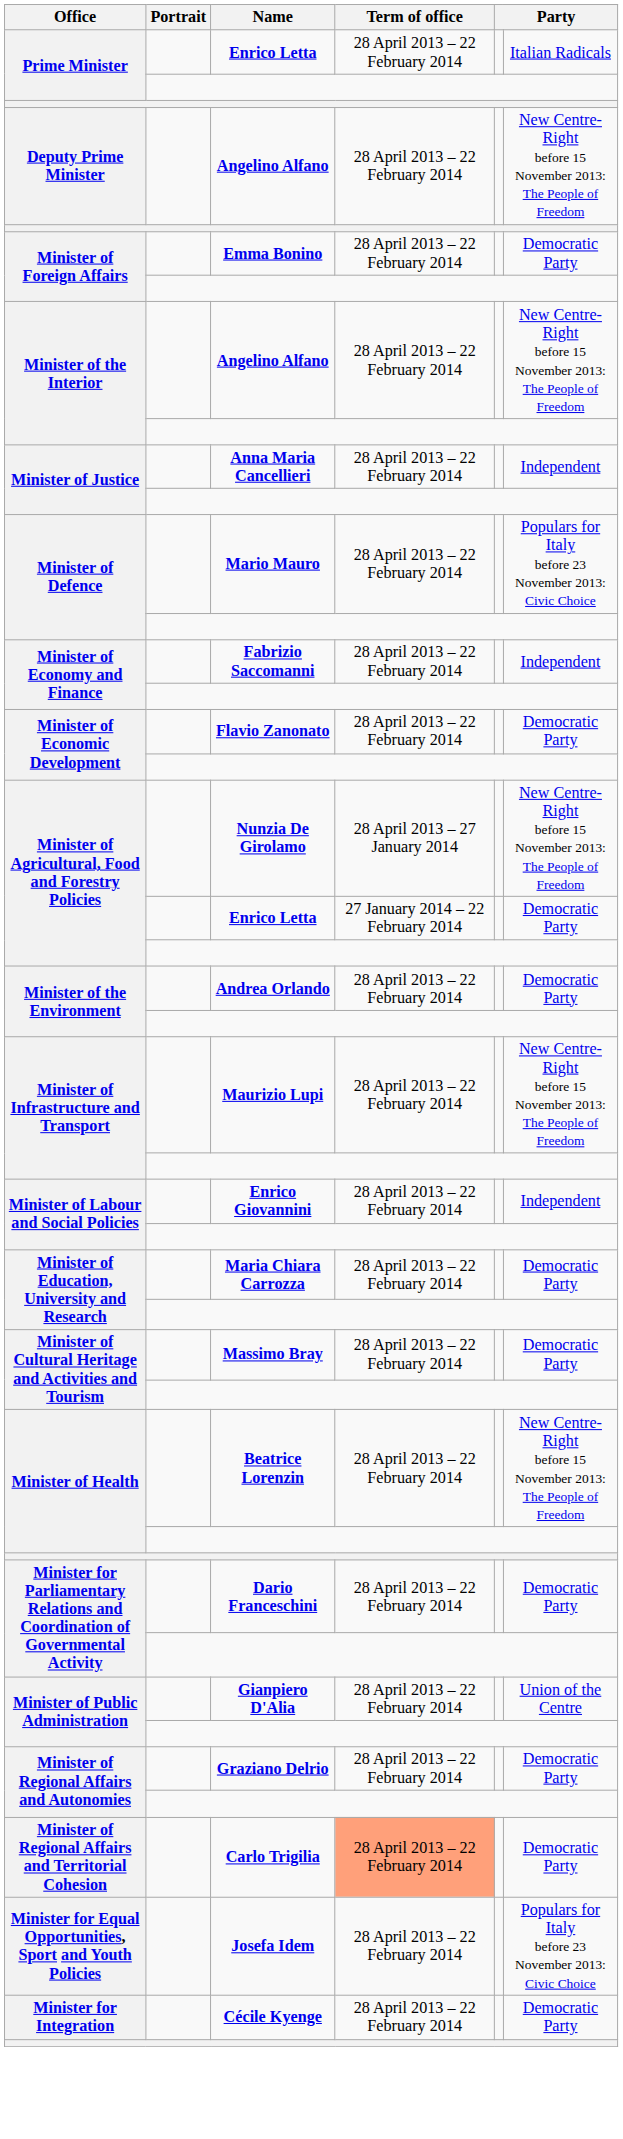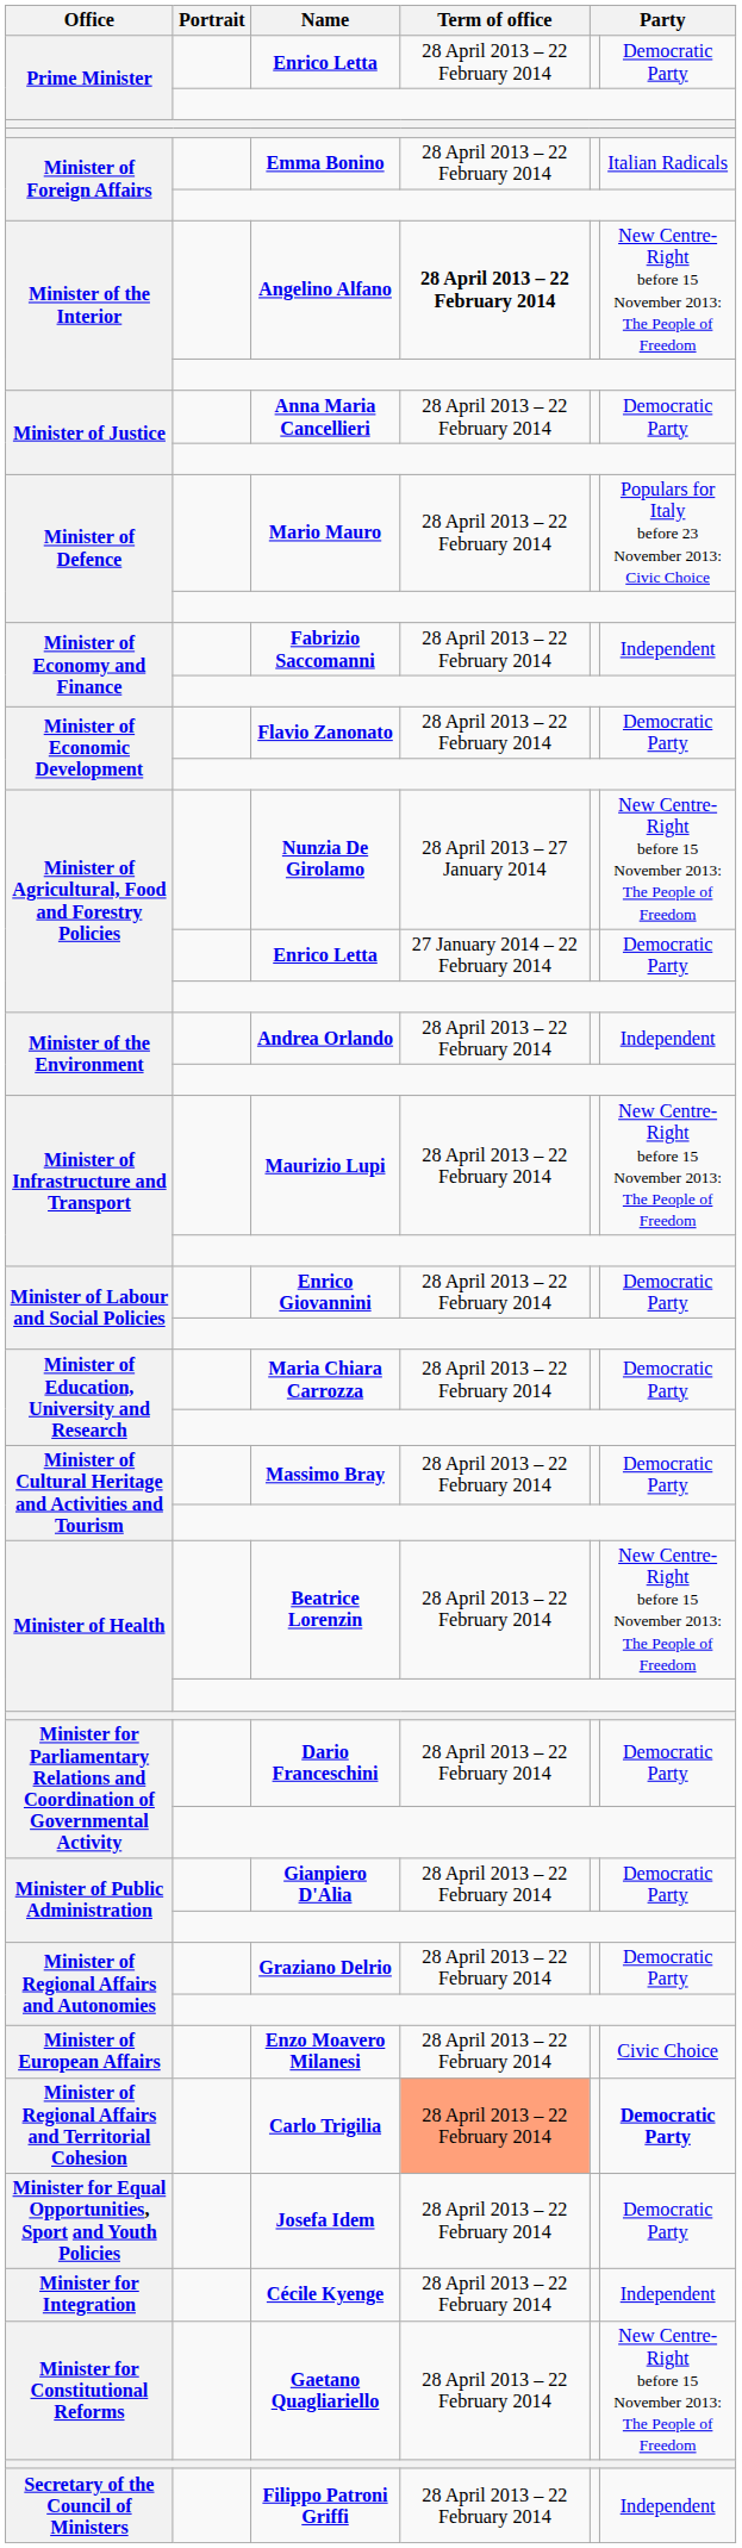Prime Minister / Enrico Letta | column 6: Italian Radicals -> Democratic Party
- row: Deputy Prime Minister | Angelino Alfano | 28 April 2013 – 22 February 2014 | New Centre-Right before 15 November 2013: The People of Freedom
Minister of Foreign Affairs / Emma Bonino | column 6: Democratic Party -> Italian Radicals
Minister of the Interior / Angelino Alfano | Term of office: normal -> bold
Minister of Justice / Anna Maria Cancellieri | column 6: Independent -> Democratic Party
Minister of the Environment / Andrea Orlando | column 6: Democratic Party -> Independent
Minister of Labour and Social Policies / Enrico Giovannini | column 6: Independent -> Democratic Party
Minister of Public Administration / Gianpiero D'Alia | column 6: Union of the Centre -> Democratic Party
+ row: Minister of European Affairs | Enzo Moavero Milanesi | 28 April 2013 – 22 February 2014 | Civic Choice
Minister of Regional Affairs and Territorial Cohesion | column 6: normal -> bold
Minister for Equal Opportunities, Sport and Youth Policies | column 6: Populars for Italy before 23 November 2013: Civic Choice -> Democratic Party
Minister for Integration | column 6: Democratic Party -> Independent
+ row: Minister for Constitutional Reforms | Gaetano Quagliariello | 28 April 2013 – 22 February 2014 | New Centre-Right before 15 November 2013: The People of Freedom
+ row: Secretary of the Council of Ministers | Filippo Patroni Griffi | 28 April 2013 – 22 February 2014 | Independent
